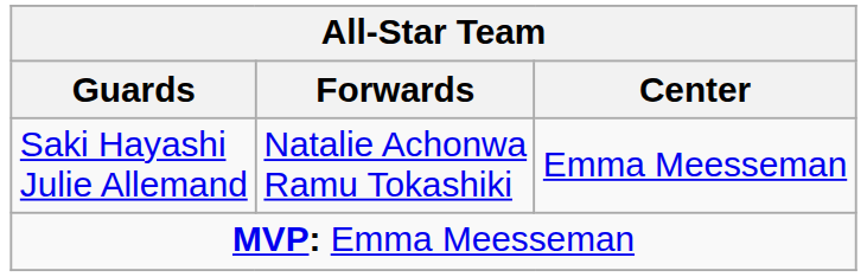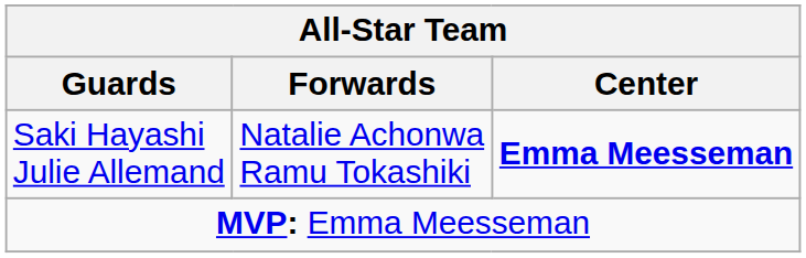Saki Hayashi Julie Allemand | Center: normal -> bold
